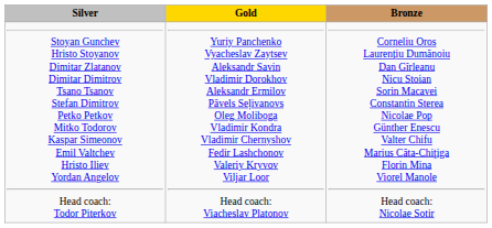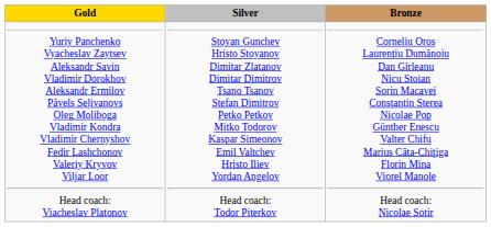columns swapped: Gold <-> Silver
